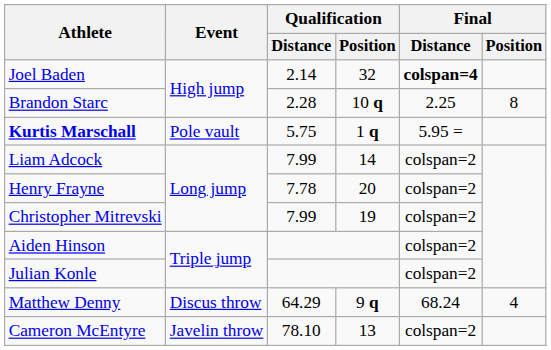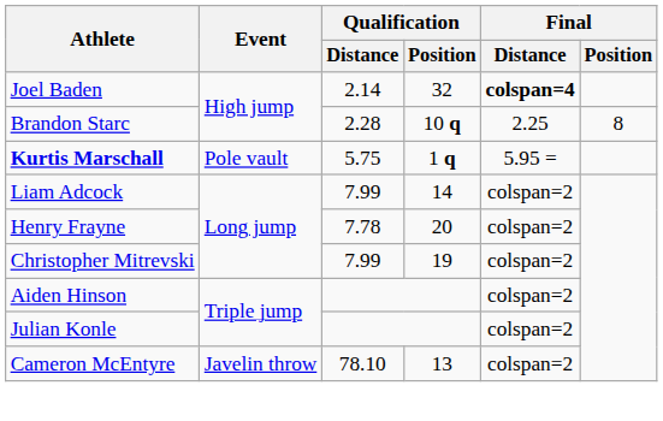- row: Matthew Denny | Discus throw | 64.29 | 9 q | 68.24 | 4
